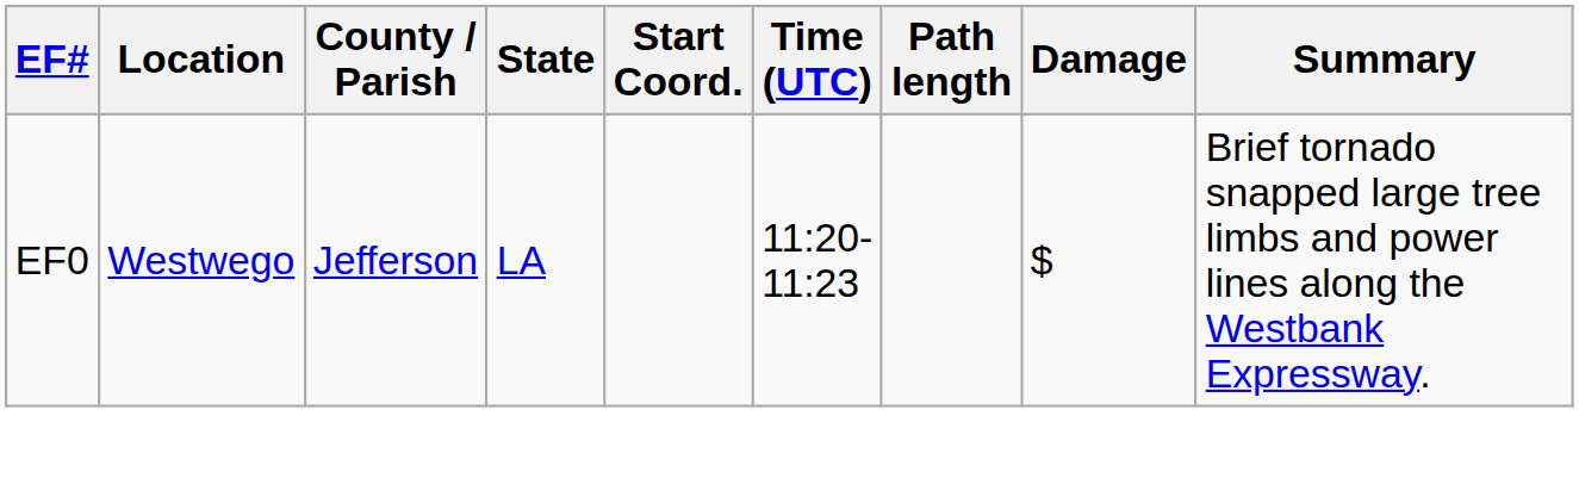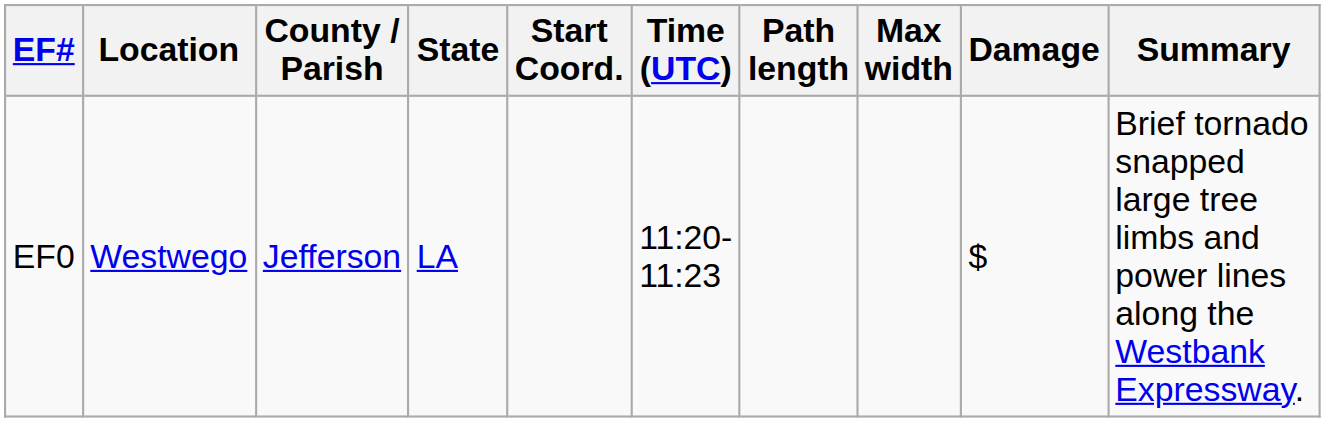+ column: Max width
